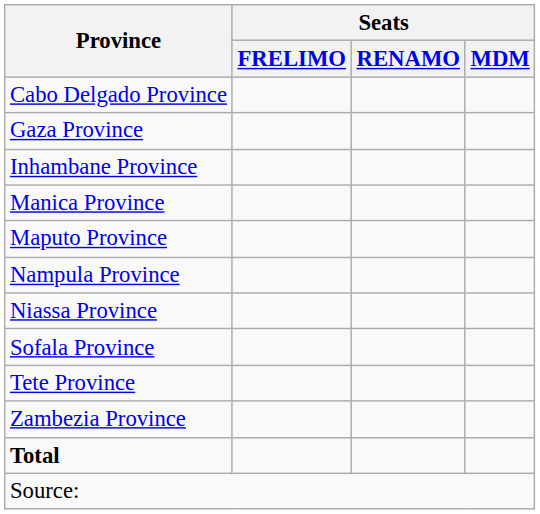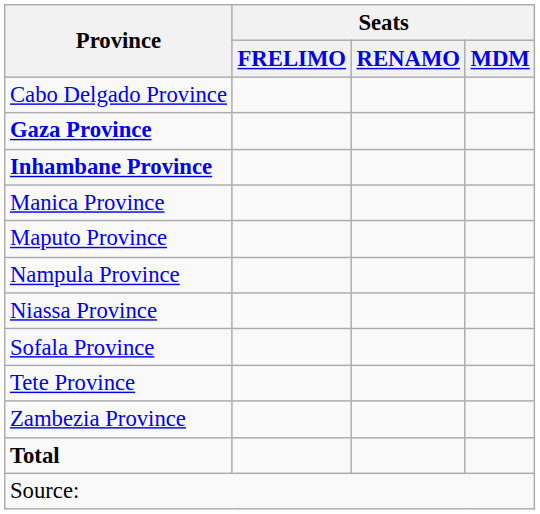Gaza Province | Province: normal -> bold
Inhambane Province | Province: normal -> bold
